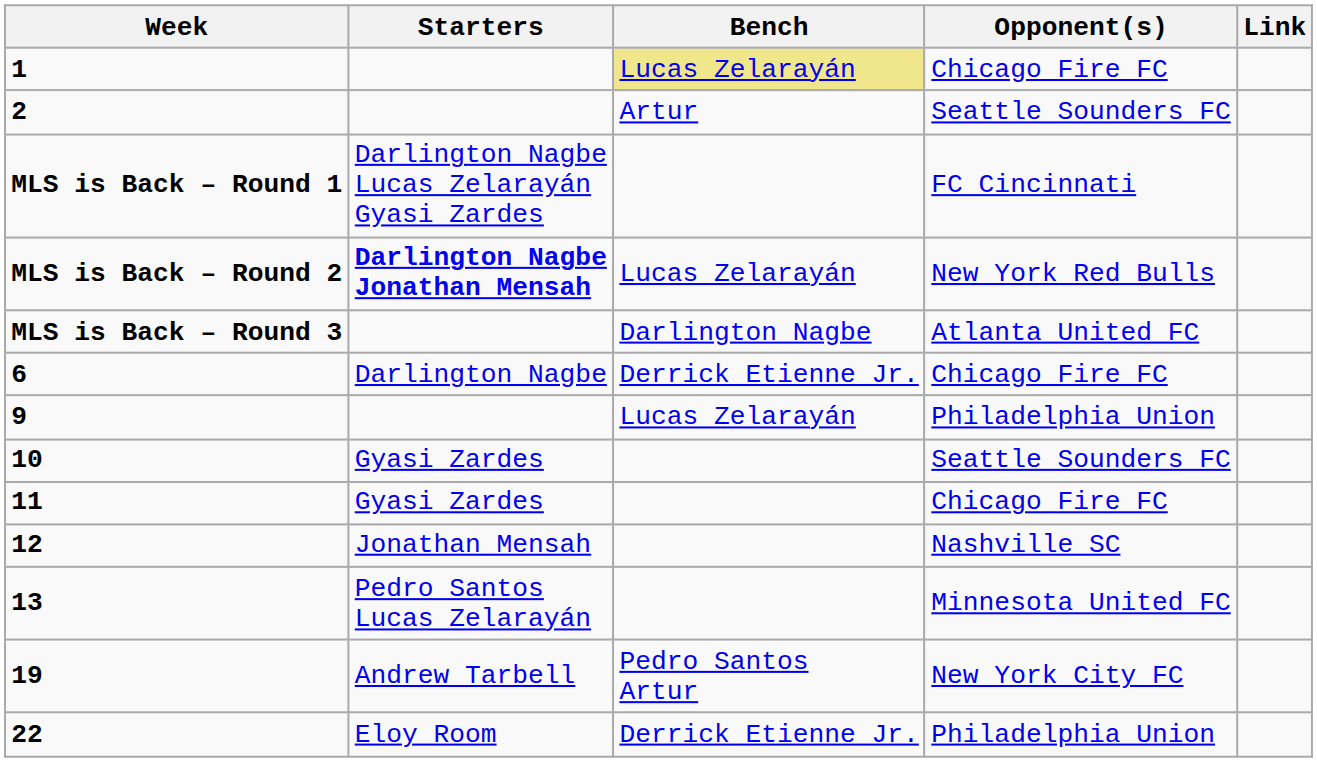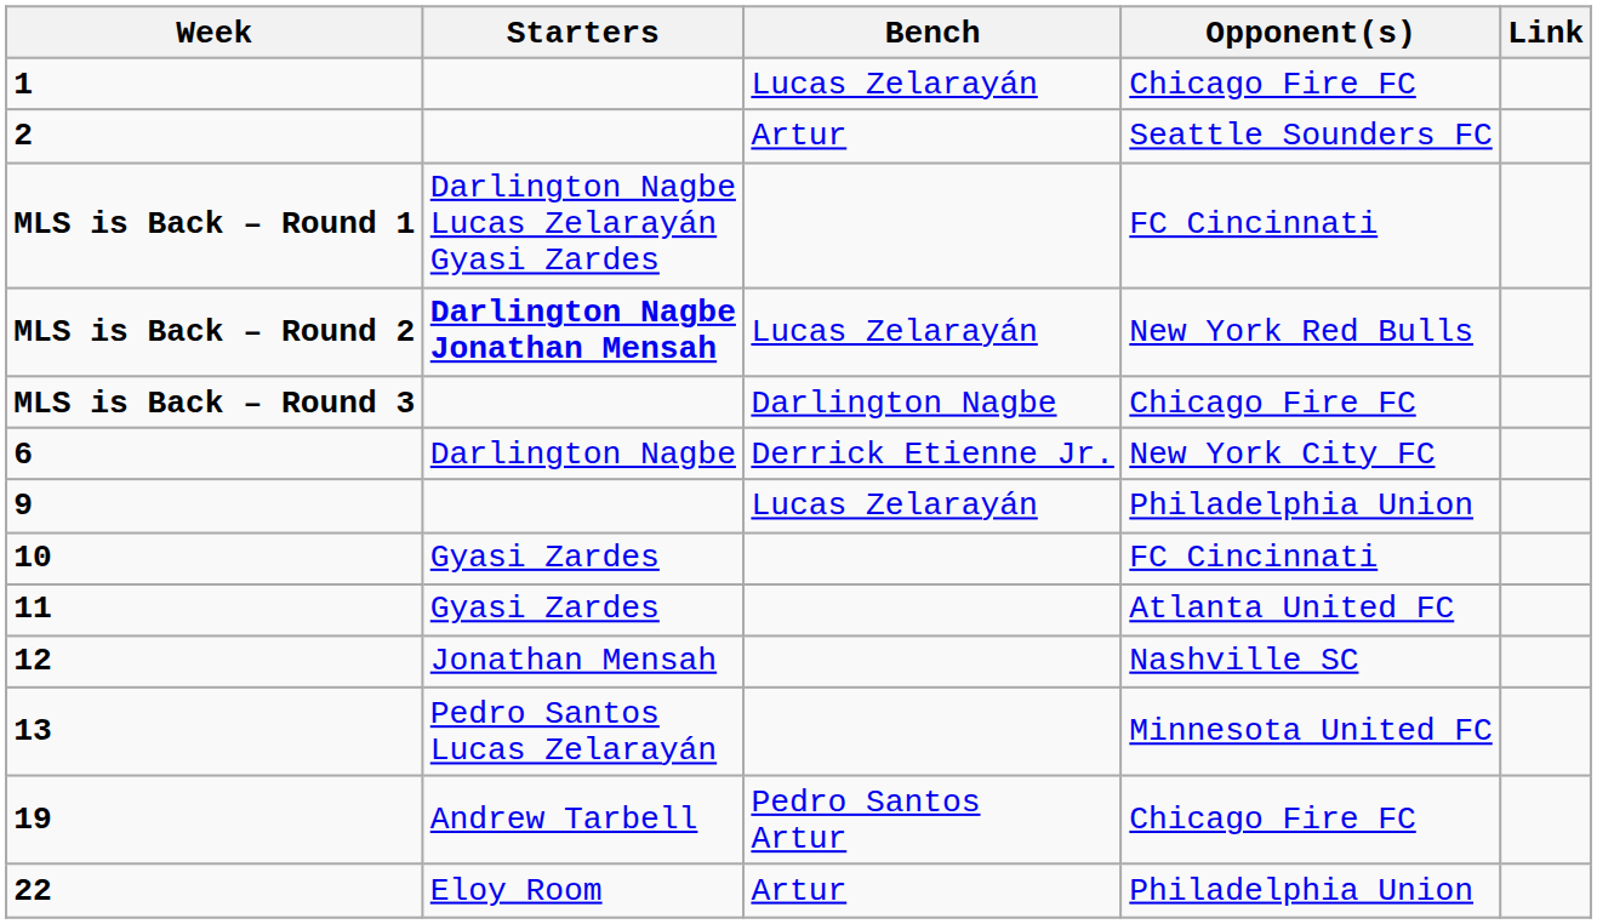1 | Bench: khaki background -> no background
MLS is Back – Round 3 | Opponent(s): Atlanta United FC -> Chicago Fire FC
6 | Opponent(s): Chicago Fire FC -> New York City FC
10 | Opponent(s): Seattle Sounders FC -> FC Cincinnati
11 | Opponent(s): Chicago Fire FC -> Atlanta United FC
19 | Opponent(s): New York City FC -> Chicago Fire FC
22 | Bench: Derrick Etienne Jr. -> Artur
